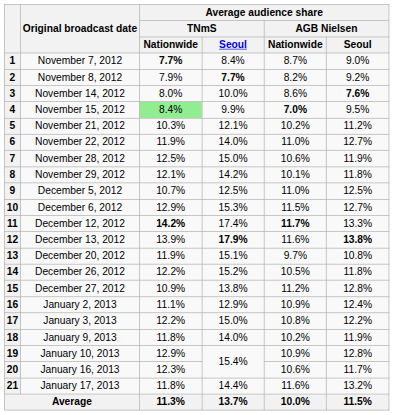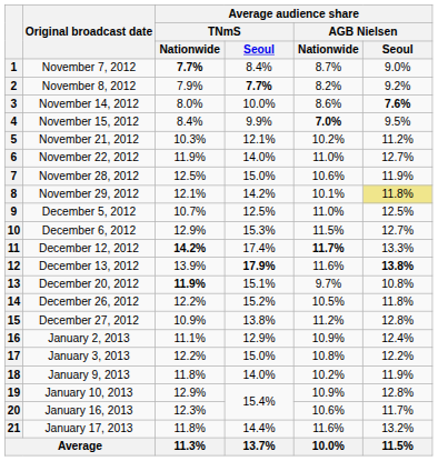4 | Average audience share / TNmS / Nationwide: lightgreen background -> no background
8 | Average audience share / AGB Nielsen / Seoul: no background -> khaki background
13 | Average audience share / TNmS / Nationwide: normal -> bold
